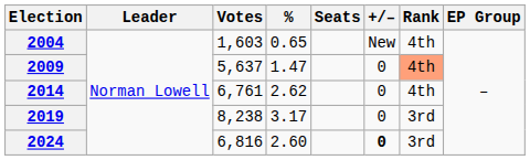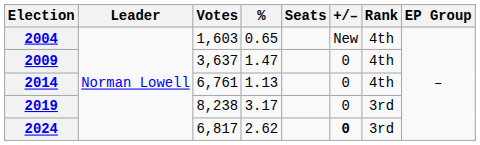2009 | Votes: 5,637 -> 3,637
2009 | Rank: lightsalmon background -> no background
2014 | %: 2.62 -> 1.13
2024 | Votes: 6,816 -> 6,817
2024 | %: 2.60 -> 2.62
